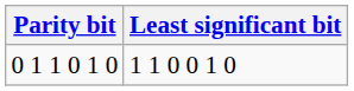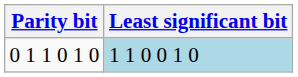0 1 1 0 1 0 | Least significant bit: no background -> lightblue background
